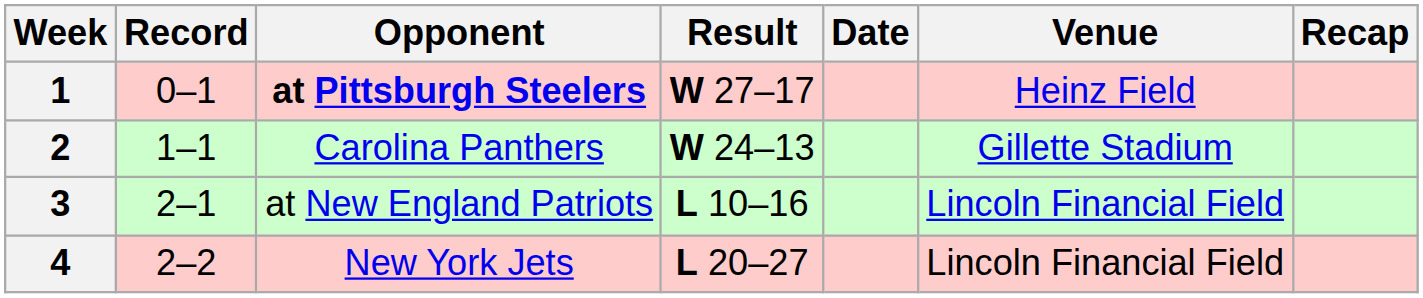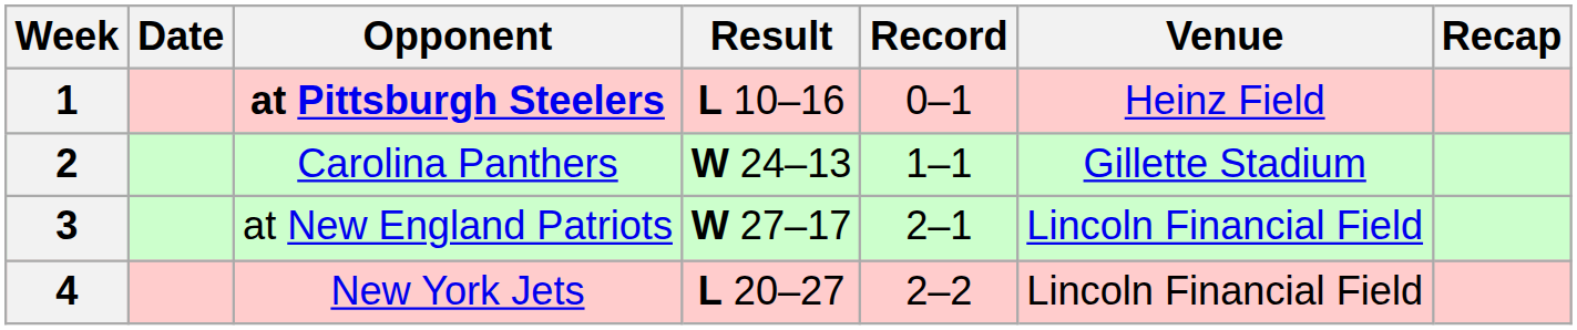columns swapped: Date <-> Record
1 | Result: W 27–17 -> L 10–16
3 | Result: L 10–16 -> W 27–17
